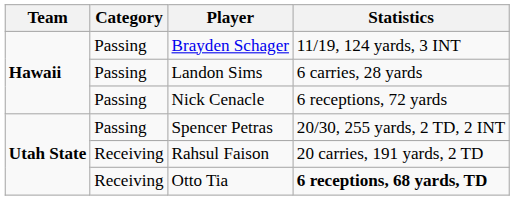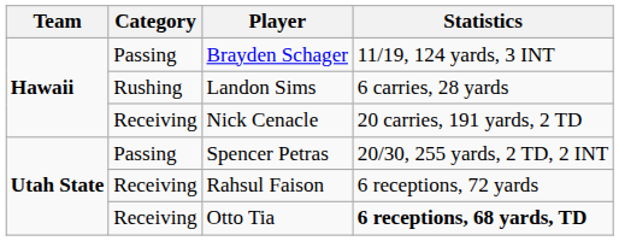Landon Sims | Category: Passing -> Rushing
Nick Cenacle | Category: Passing -> Receiving
Nick Cenacle | Statistics: 6 receptions, 72 yards -> 20 carries, 191 yards, 2 TD
Rahsul Faison | Statistics: 20 carries, 191 yards, 2 TD -> 6 receptions, 72 yards
